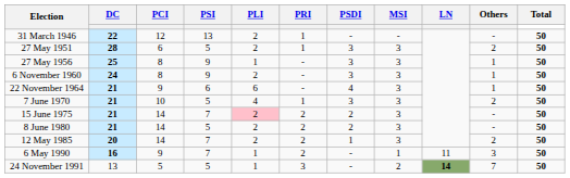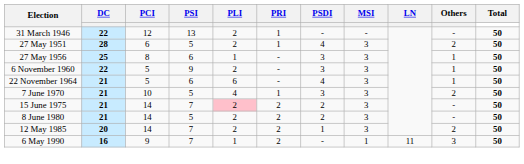27 May 1951 | PSDI: 3 -> 4
27 May 1956 | PSI: 9 -> 6
6 November 1960 | DC: 24 -> 22
6 November 1960 | PCI: 8 -> 5
22 November 1964 | PCI: 9 -> 5
- row: 24 November 1991 | 13 | 5 | 5 | 1 | 3 | - | 2 | 14 | 7 | 50
